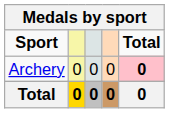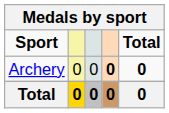Archery | column 4: normal -> bold
Archery | Total: pink background -> no background
